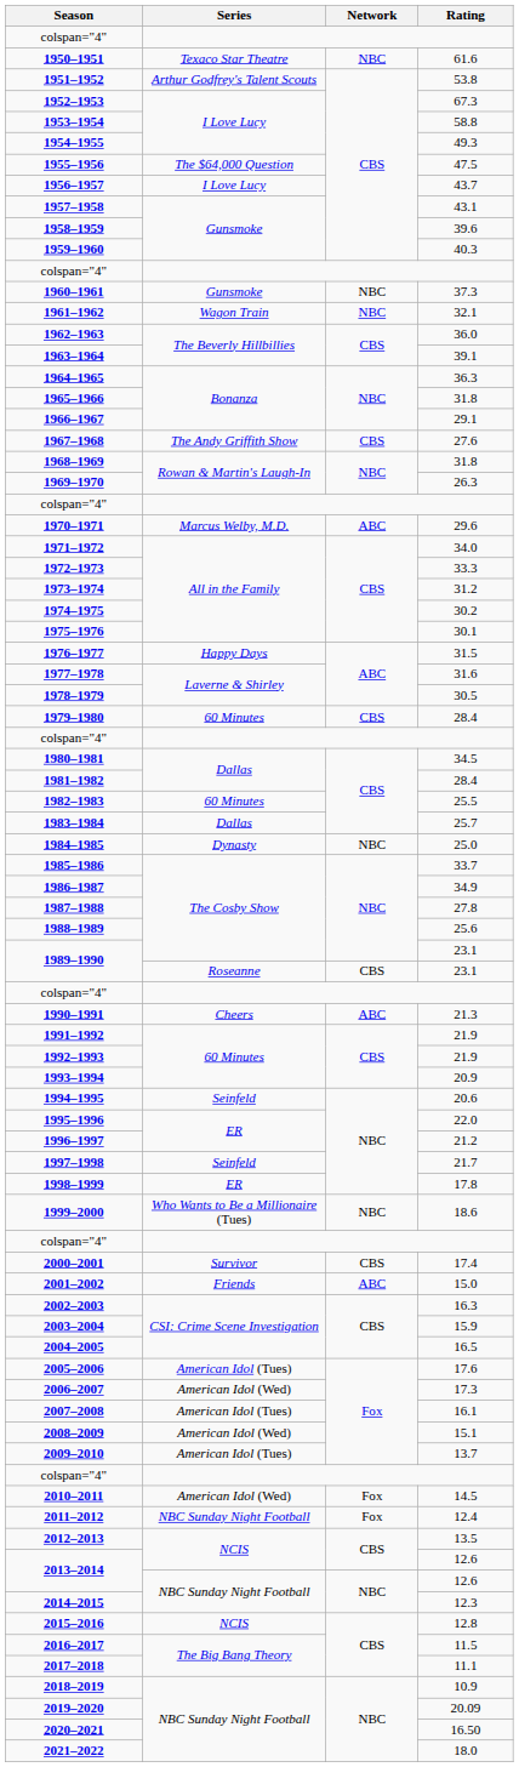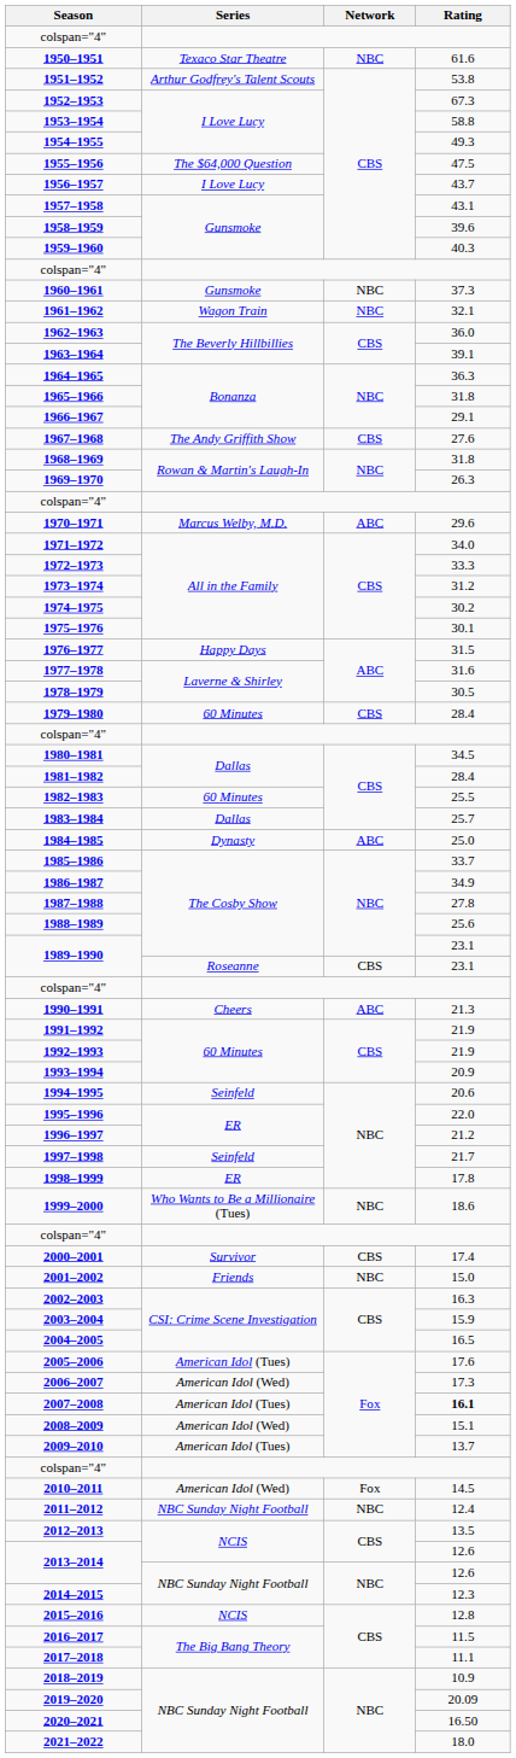1984–1985 | Network: NBC -> ABC
2001–2002 | Network: ABC -> NBC
2007–2008 | Rating: normal -> bold
2011–2012 | Network: Fox -> NBC
